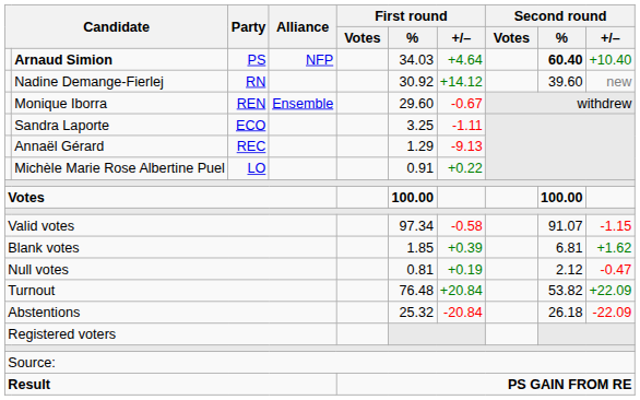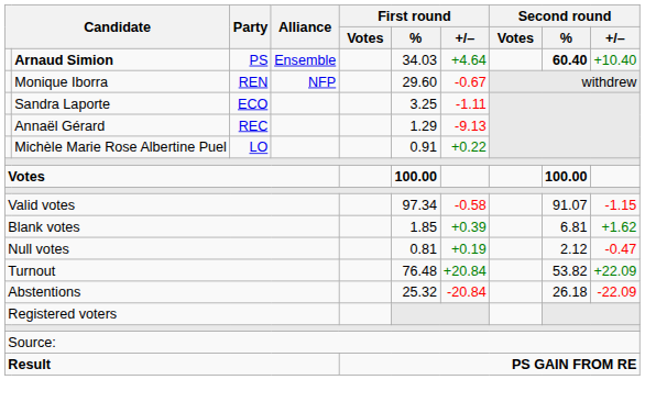Arnaud Simion | Alliance: NFP -> Ensemble
- row: Nadine Demange-Fierlej | RN | 30.92 | +14.12 | 39.60 | new
Monique Iborra | Alliance: Ensemble -> NFP
